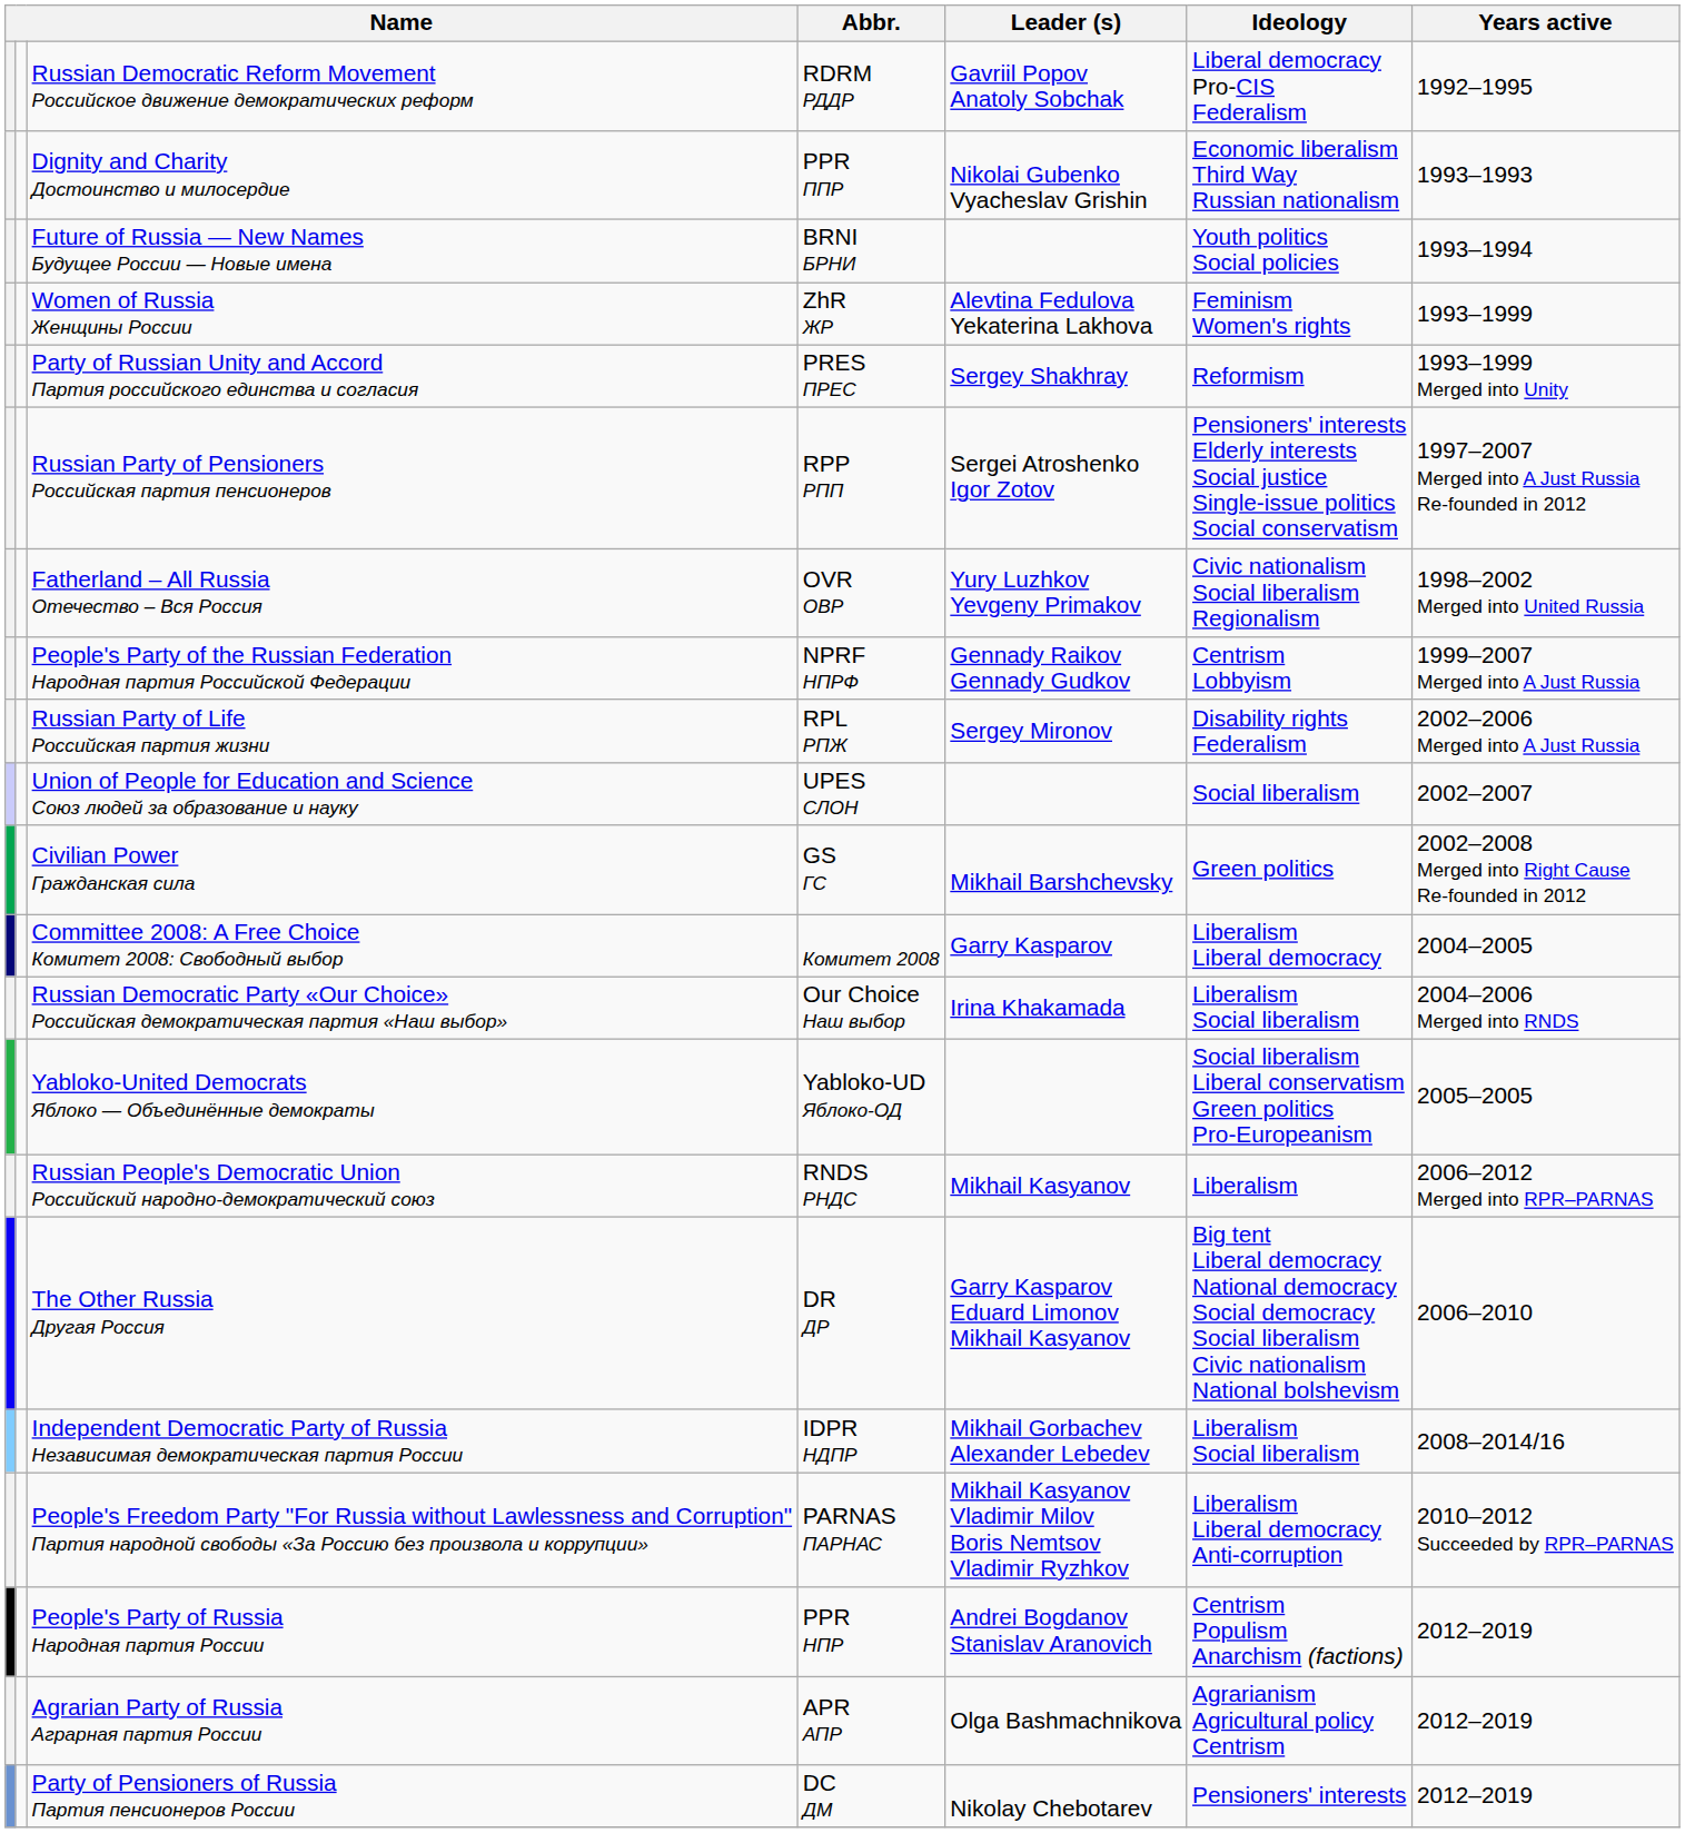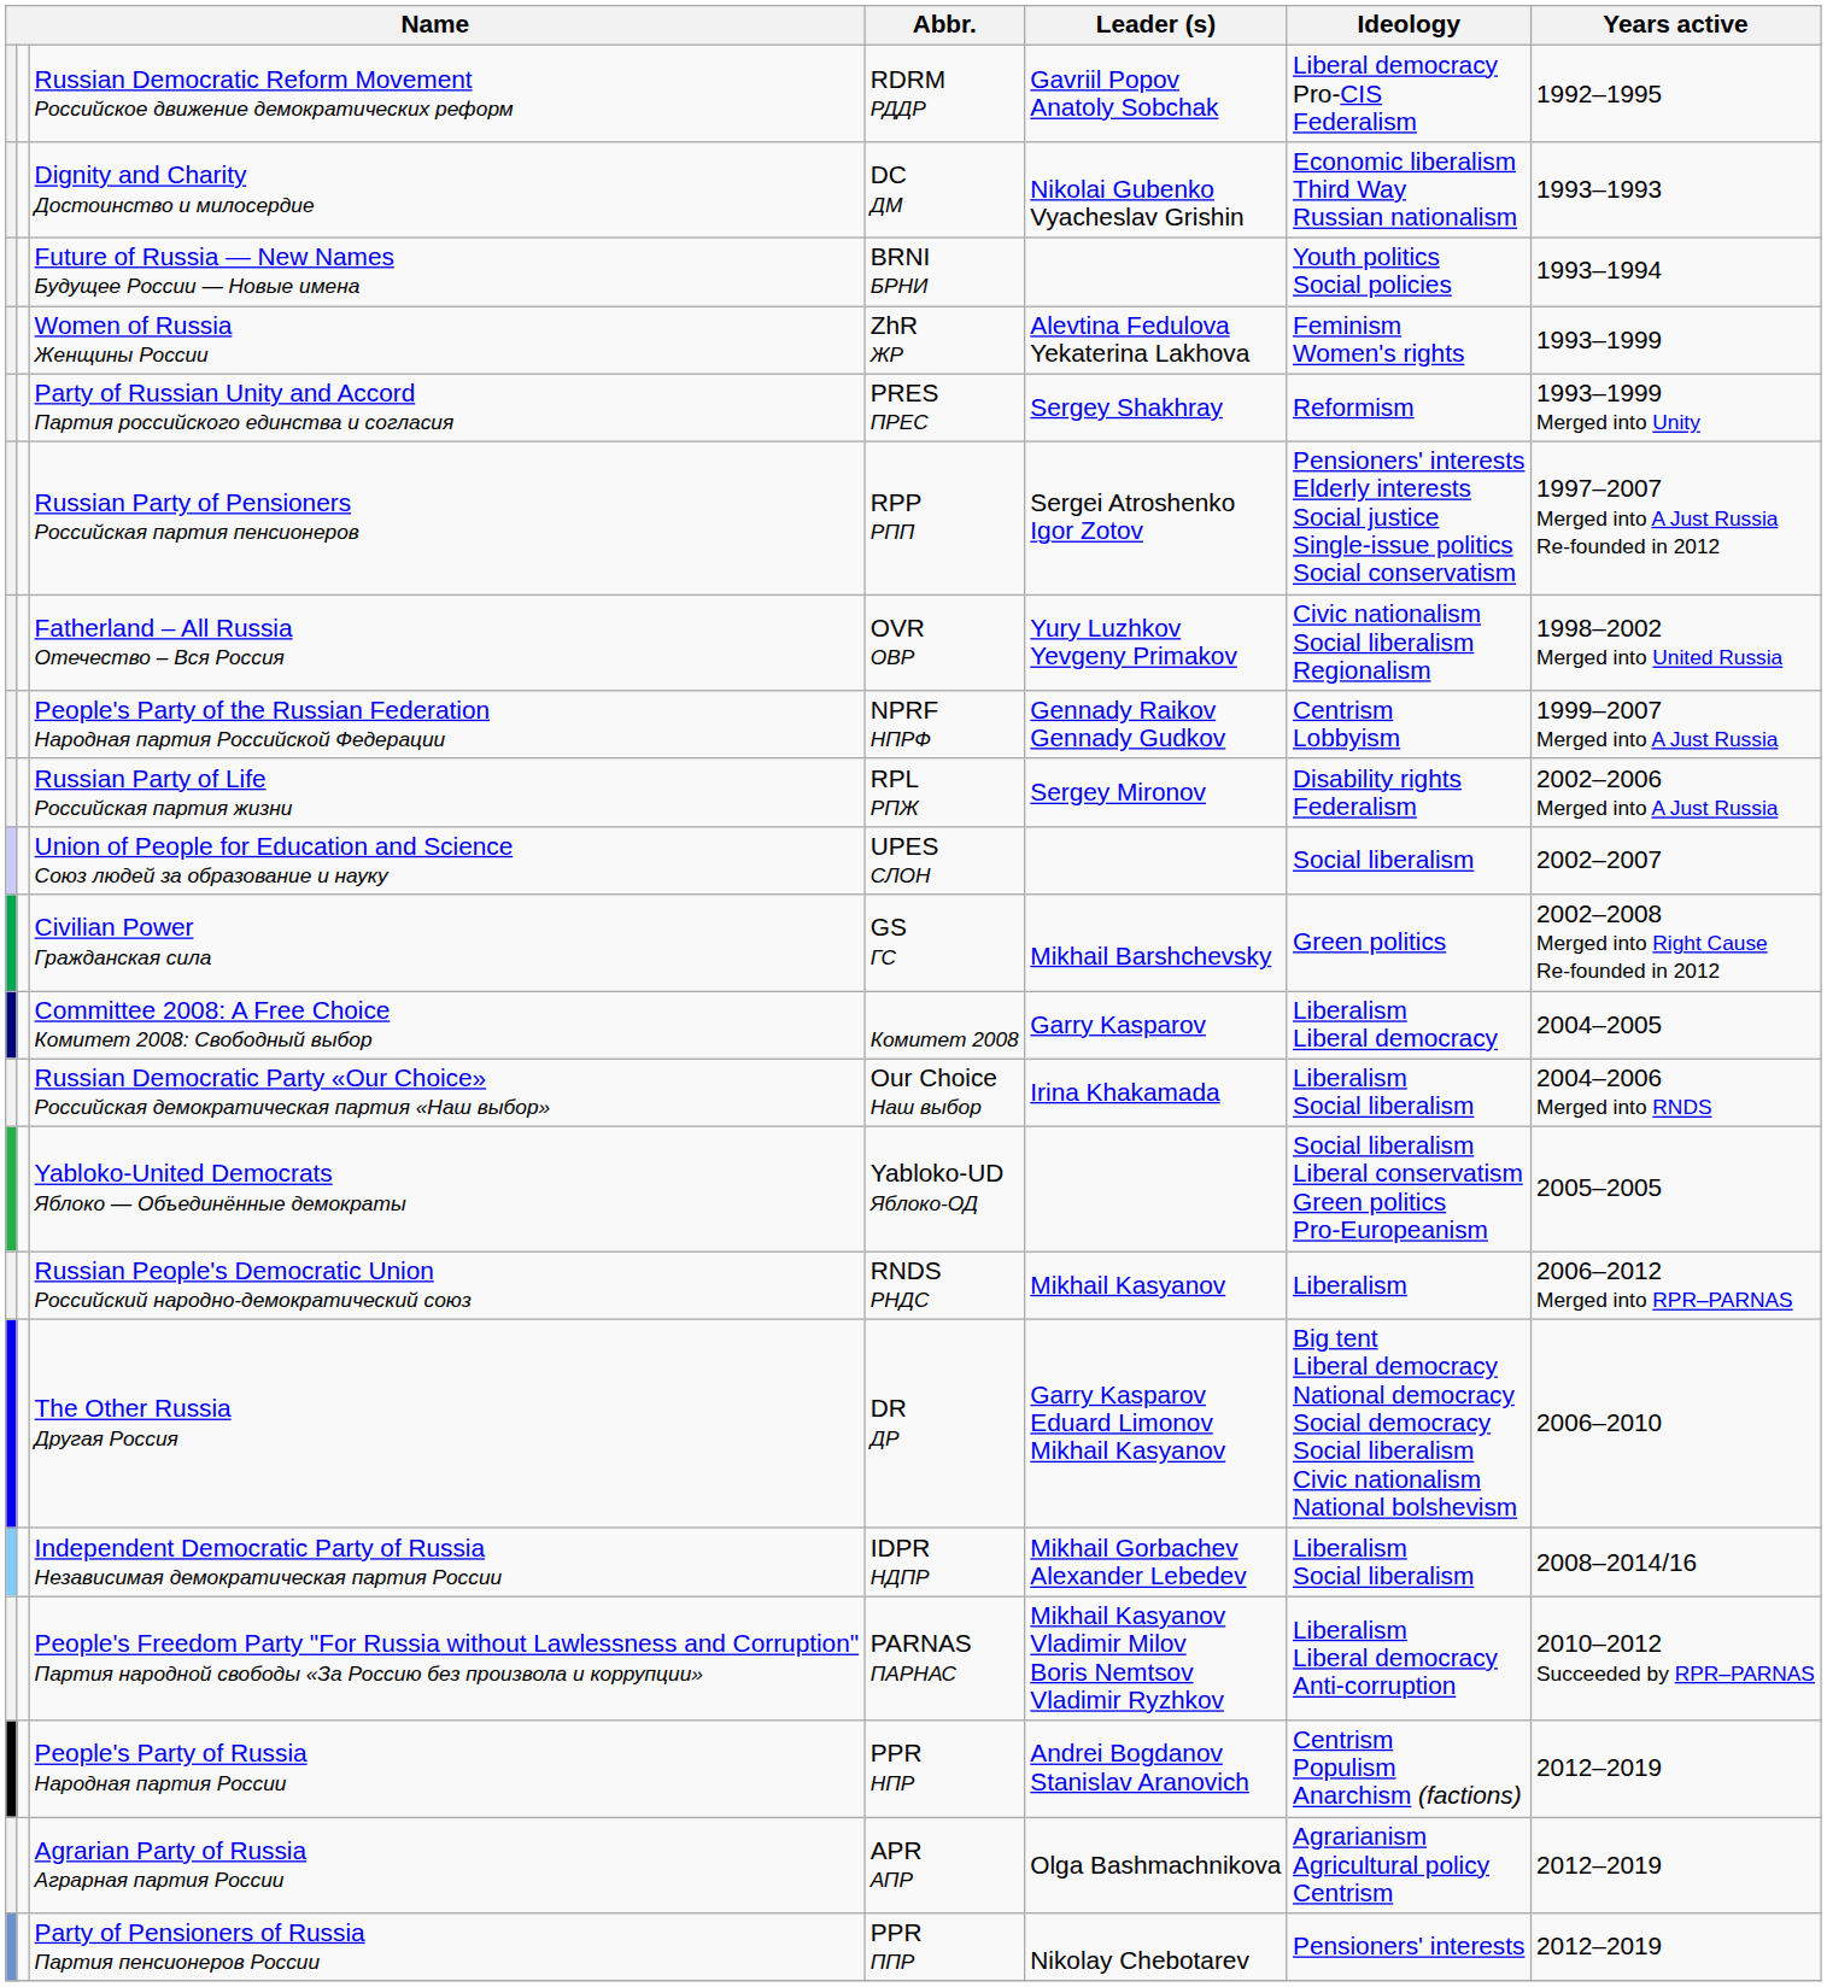Dignity and Charity Достоинство и милосердие | Abbr.: PPR ППР -> DC ДМ
Party of Pensioners of Russia Партия пенсионеров России | Abbr.: DC ДМ -> PPR ППР
